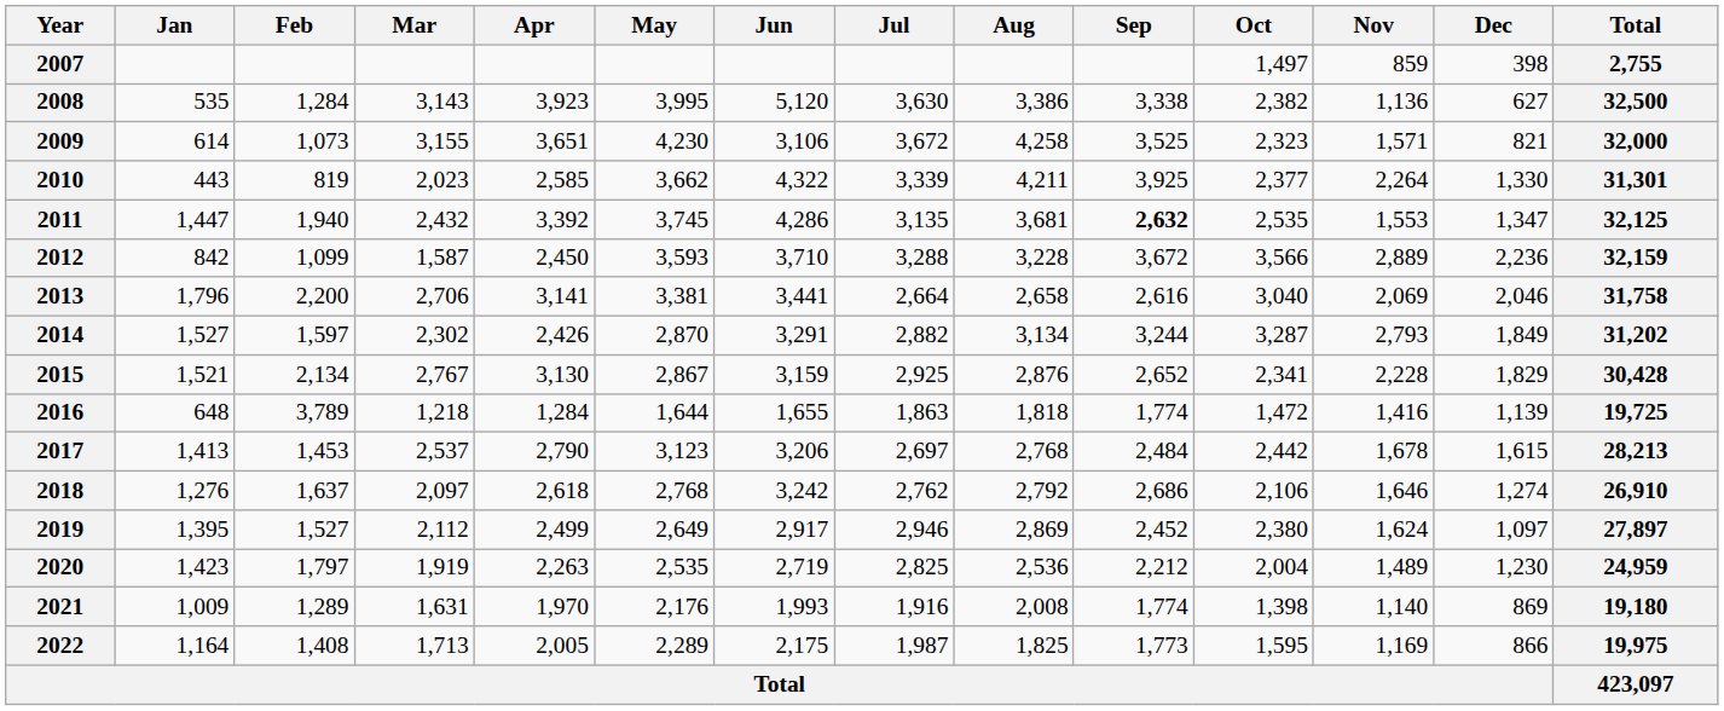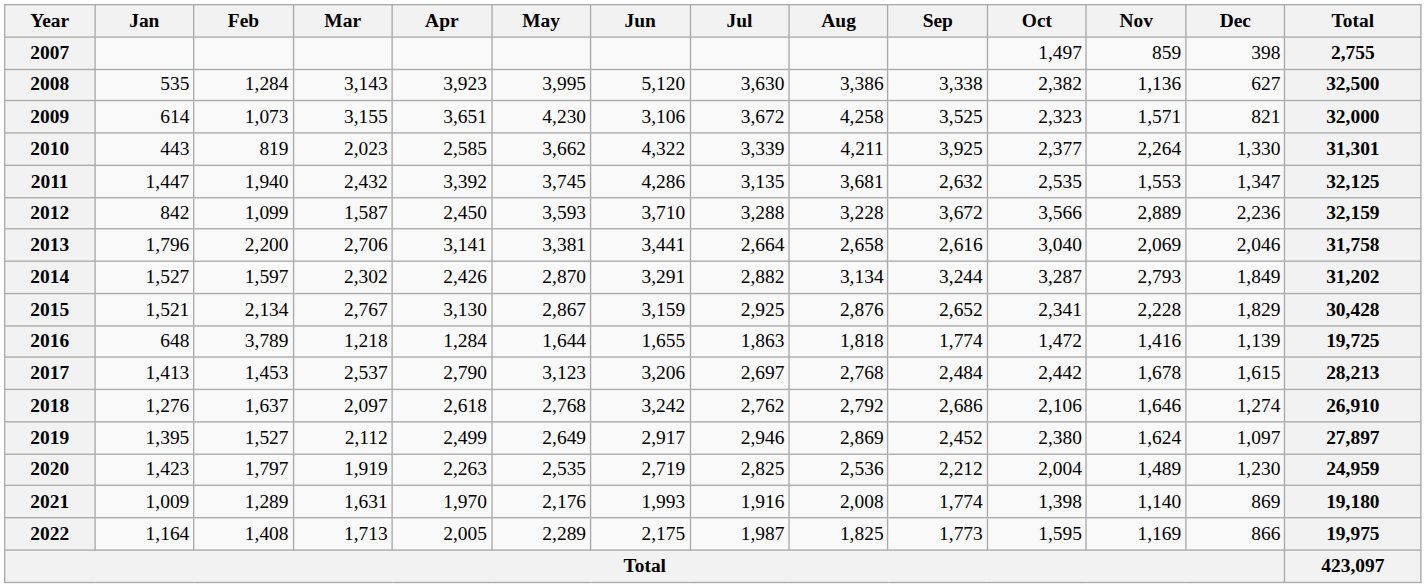2011 | Sep: bold -> normal
